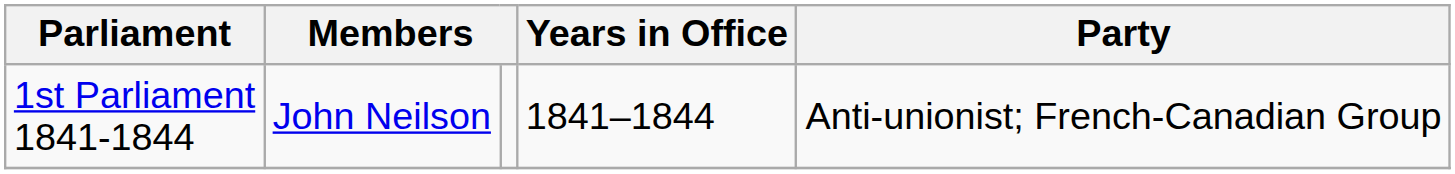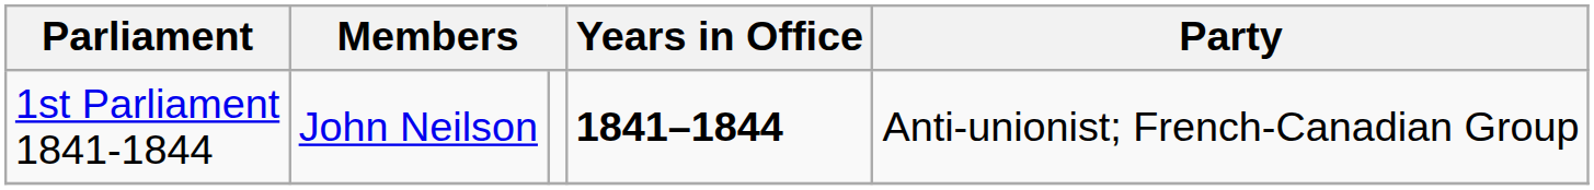1st Parliament 1841-1844 | Years in Office: normal -> bold
